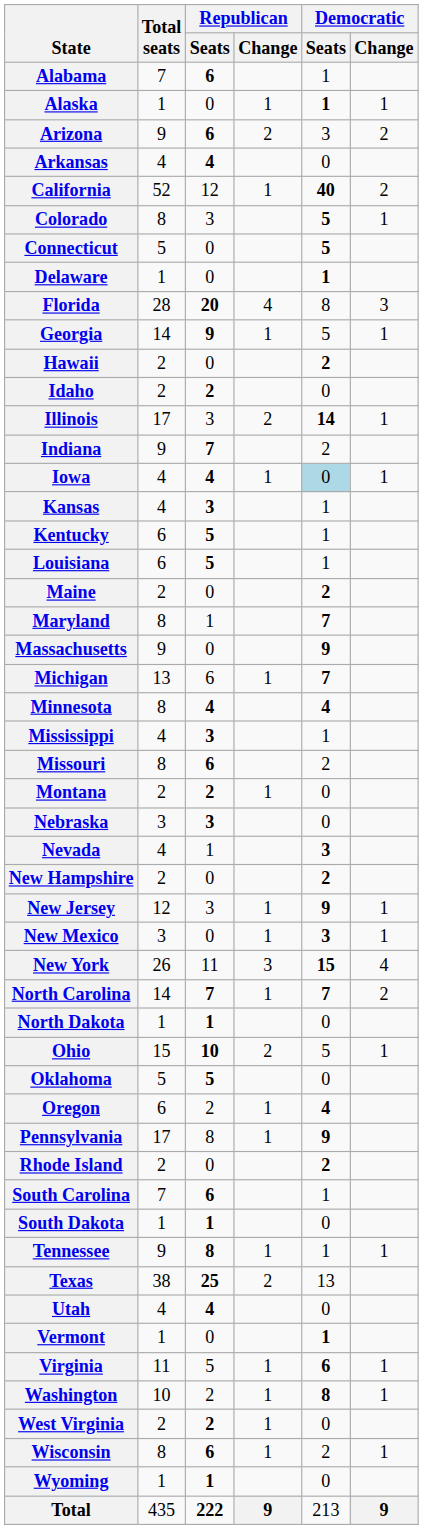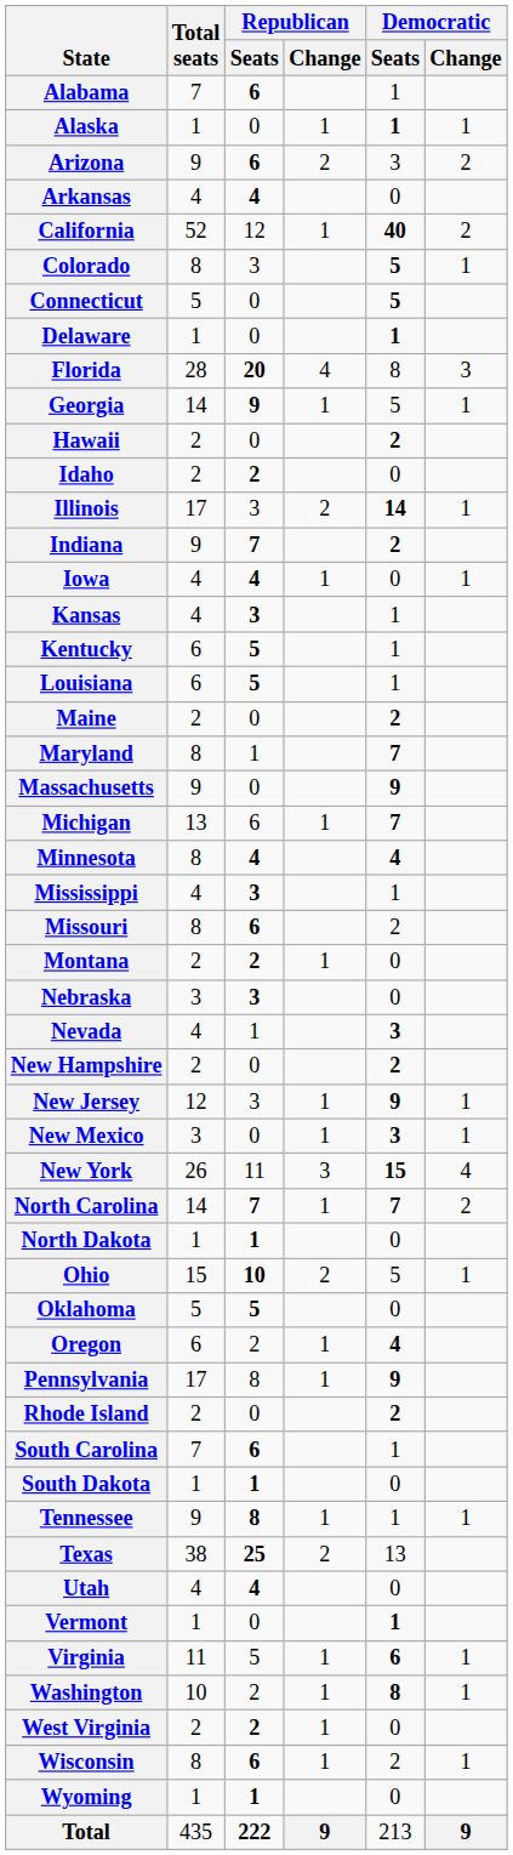Indiana | Democratic / Seats: normal -> bold
Iowa | Democratic / Seats: lightblue background -> no background
